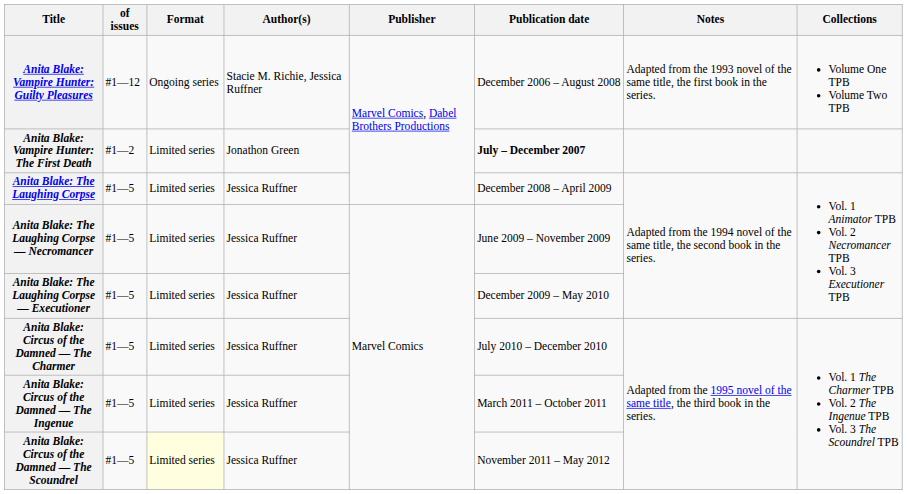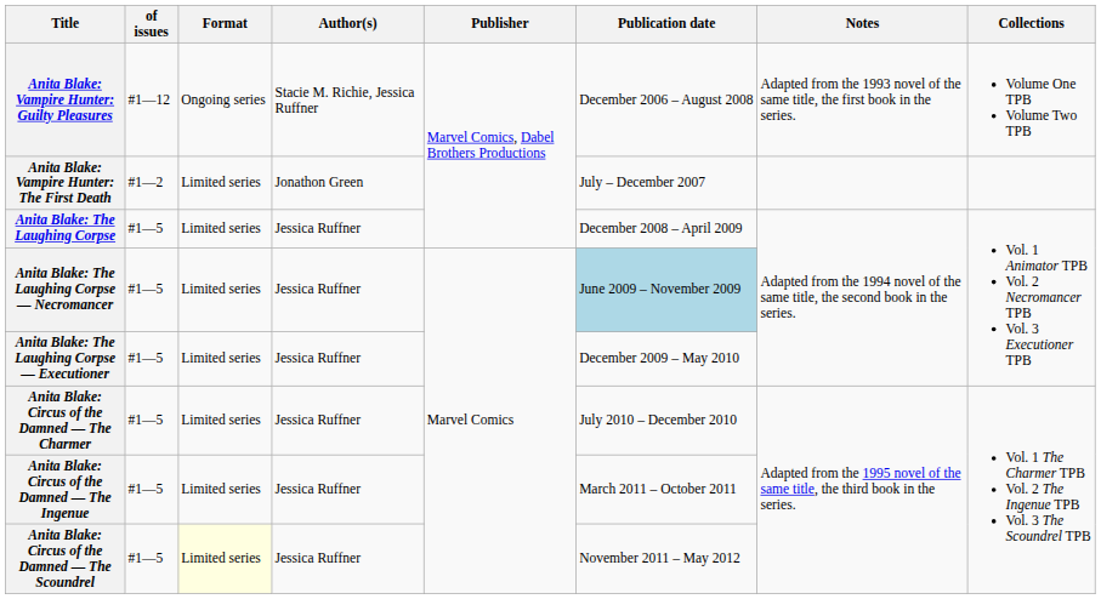Anita Blake: Vampire Hunter: The First Death | Publication date: bold -> normal
Anita Blake: The Laughing Corpse — Necromancer | Publication date: no background -> lightblue background
